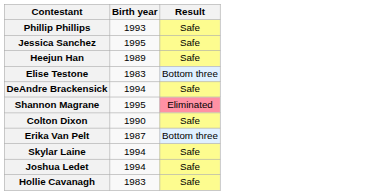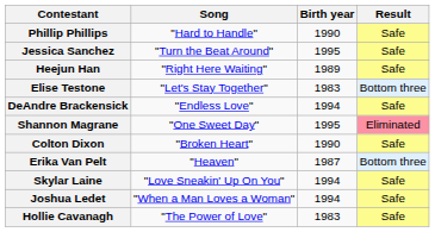+ column: Song | "Hard to Handle" | "Turn the Beat Around" | "Right Here Waiting" | "Let's Stay Together" | "Endless Love" | "One Sweet Day" | "Broken Heart" | "Heaven" | "Love Sneakin' Up On You" | "When a Man Loves a Woman" | "The Power of Love"
Phillip Phillips | Birth year: 1993 -> 1990
